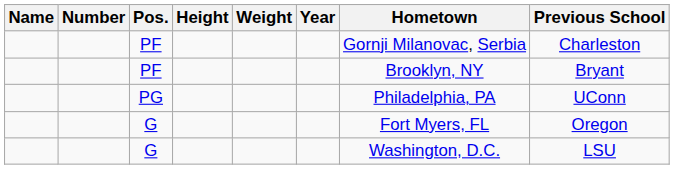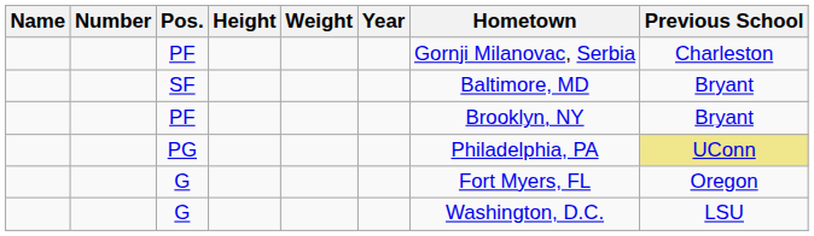+ row: SF | Baltimore, MD | Bryant
PG | Previous School: no background -> khaki background
